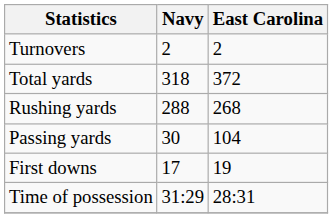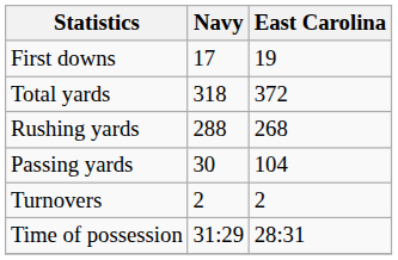rows swapped: First downs <-> Turnovers
